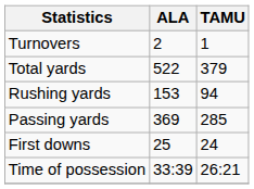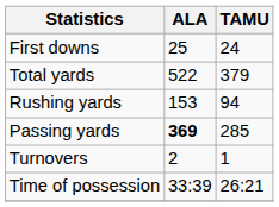rows swapped: First downs <-> Turnovers
Passing yards | ALA: normal -> bold
